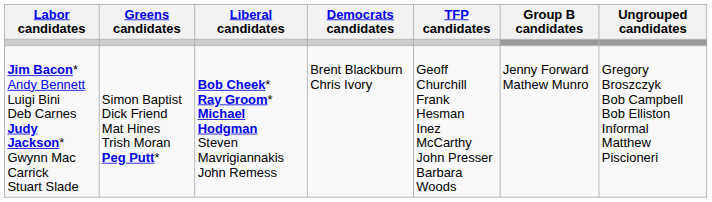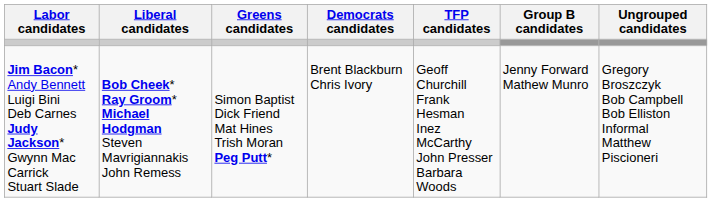columns swapped: Liberal candidates <-> Greens candidates
